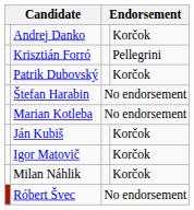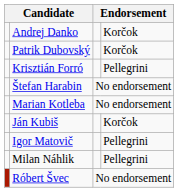rows swapped: Patrik Dubovský <-> Krisztián Forró
Igor Matovič | column 4: Korčok -> Pellegrini
Milan Náhlik | column 4: Korčok -> Pellegrini
